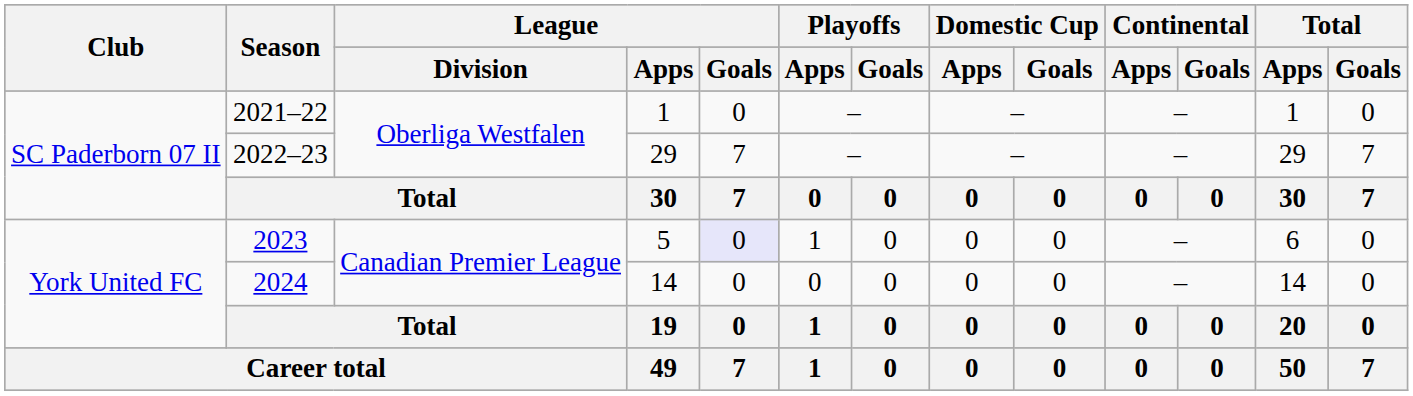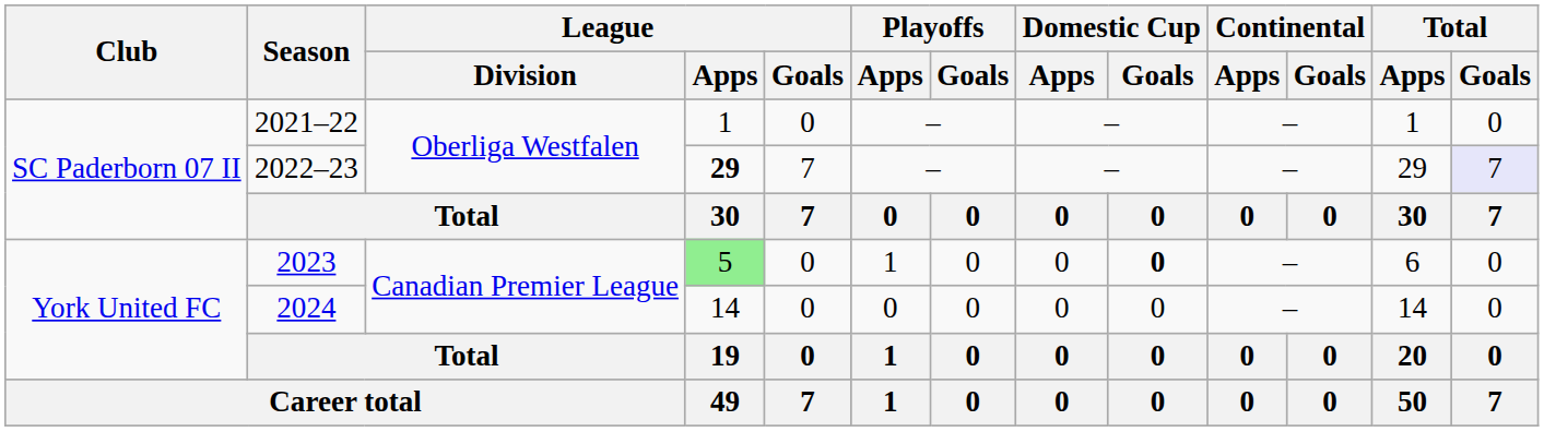2022–23 | League / Apps: normal -> bold
2022–23 | Total / Goals: no background -> lavender background
2023 | League / Apps: no background -> lightgreen background
2023 | League / Goals: lavender background -> no background
2023 | Domestic Cup / Goals: normal -> bold
